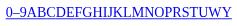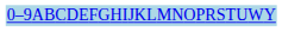row 1 | column 1: no background -> lightblue background
